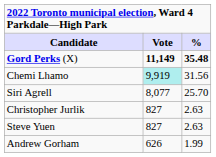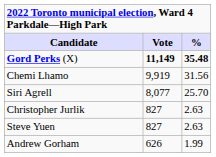Chemi Lhamo | Vote: paleturquoise background -> no background
